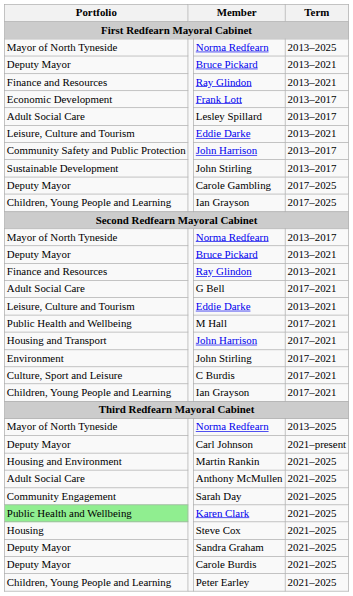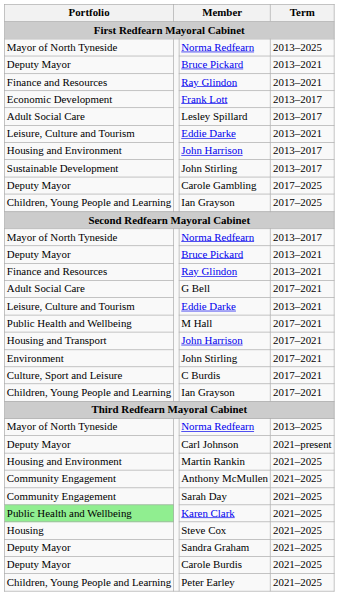John Harrison / 2013–2017 | Portfolio: Community Safety and Public Protection -> Housing and Environment
Anthony McMullen | Portfolio: Adult Social Care -> Community Engagement
